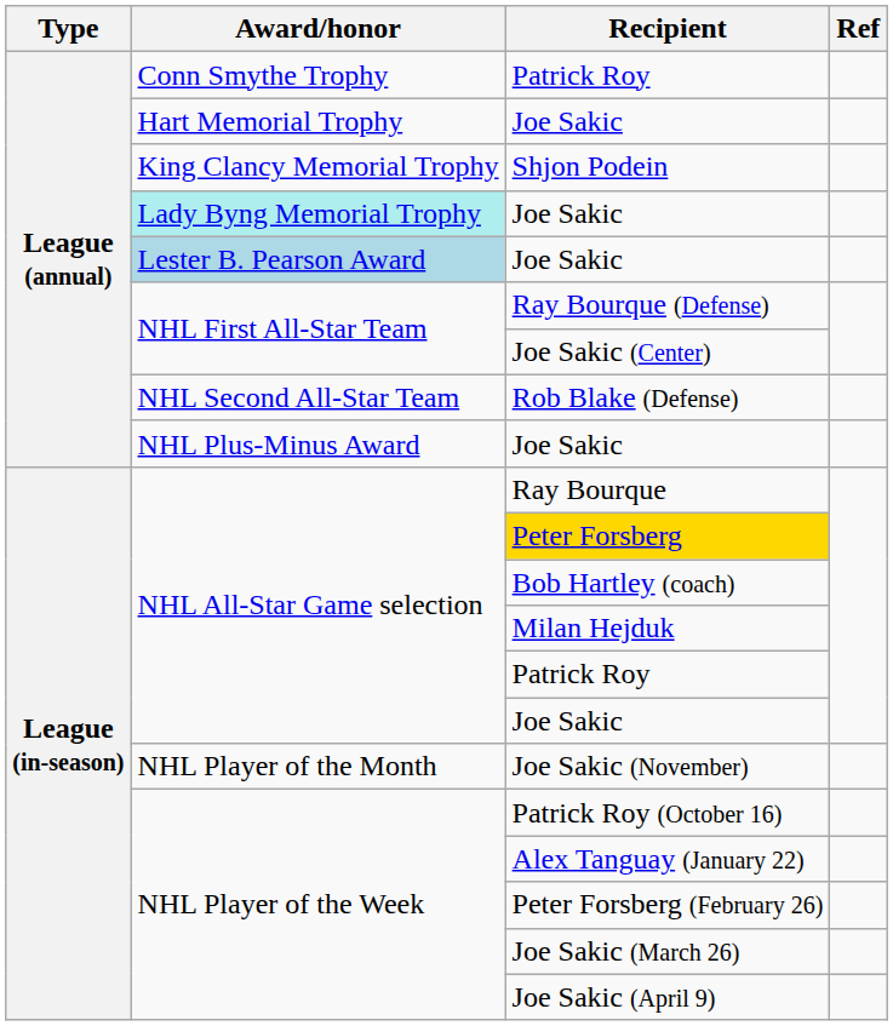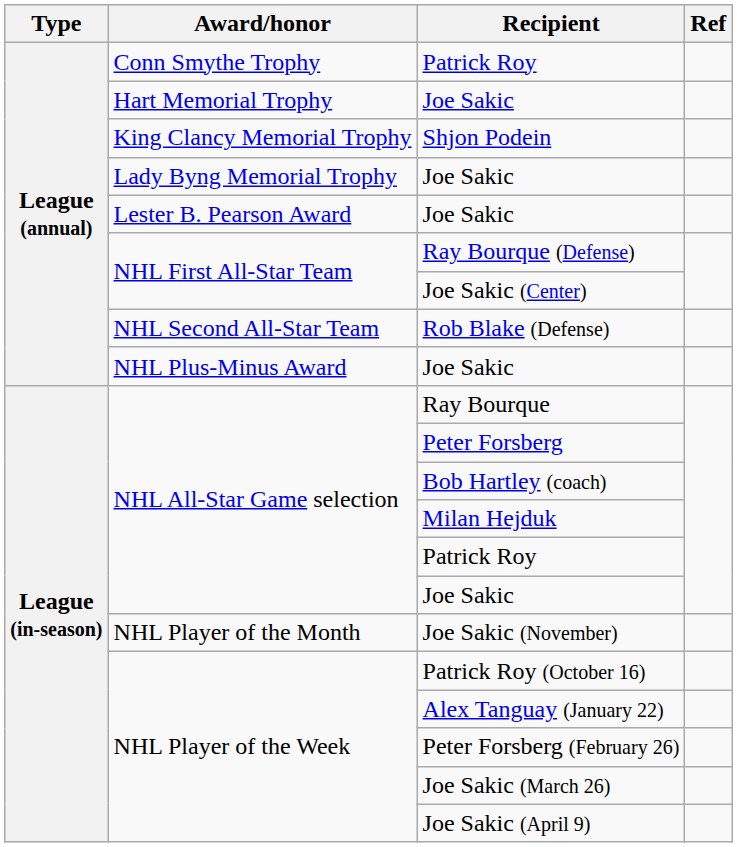Lady Byng Memorial Trophy / Joe Sakic | Award/honor: paleturquoise background -> no background
Lester B. Pearson Award / Joe Sakic | Award/honor: lightblue background -> no background
Peter Forsberg | Recipient: gold background -> no background
